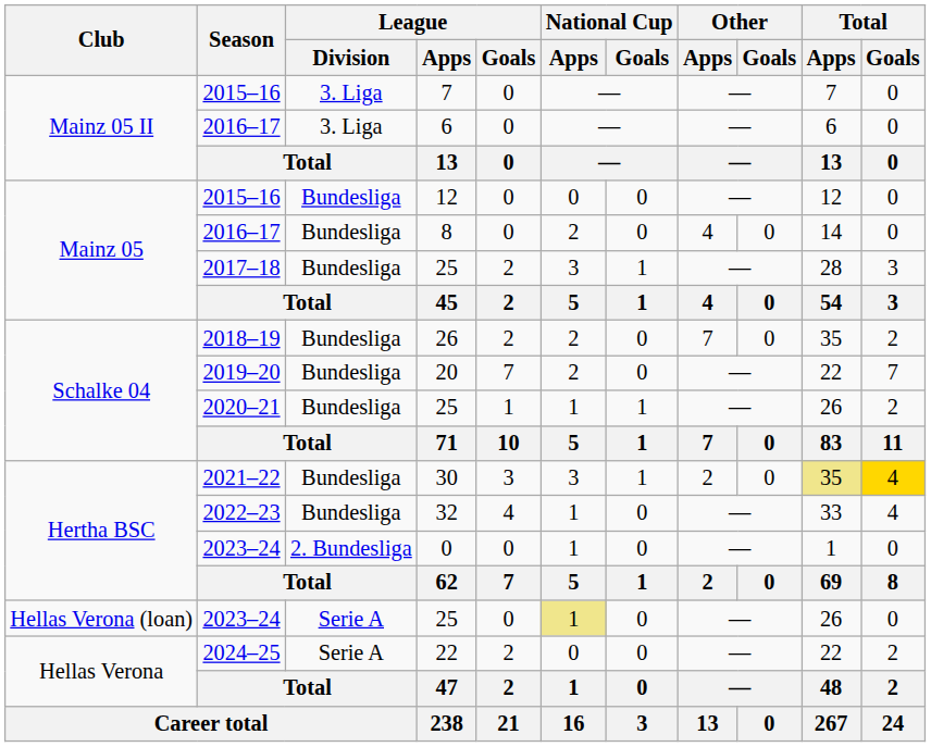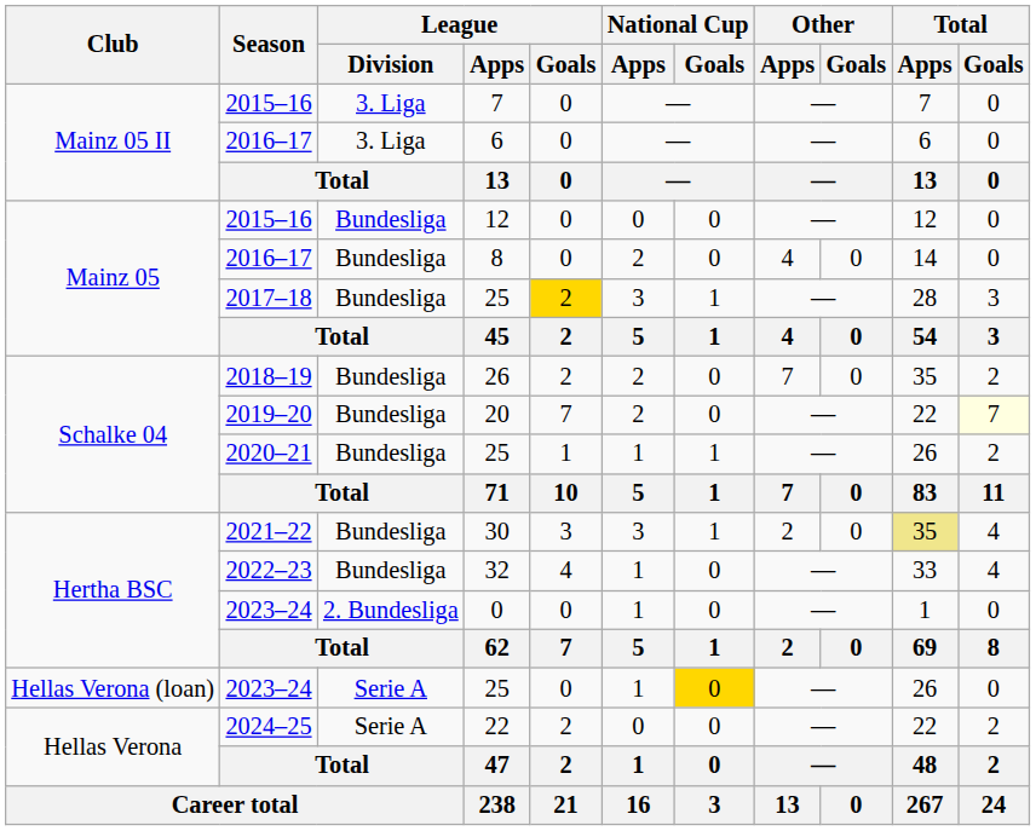2017–18 / 25 | League / Goals: no background -> gold background
20 | Total / Goals: no background -> lightyellow background
30 | Total / Goals: gold background -> no background
2023–24 / 25 | National Cup / Apps: khaki background -> no background
2023–24 / 25 | National Cup / Goals: no background -> gold background
